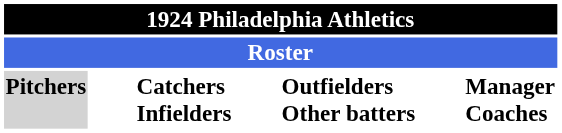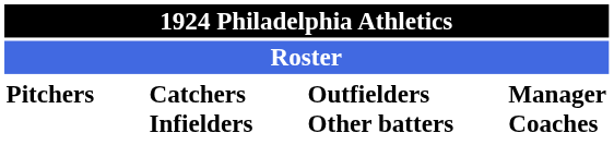Pitchers | column 1: lightgrey background -> no background
